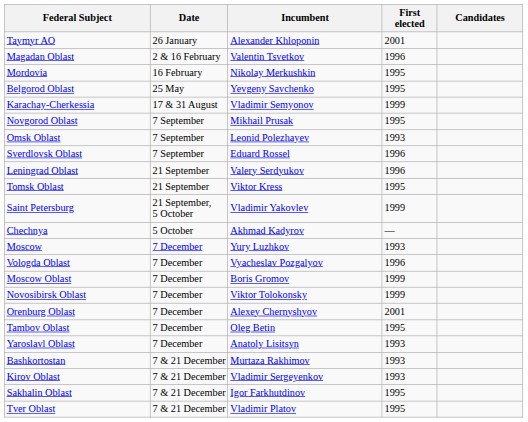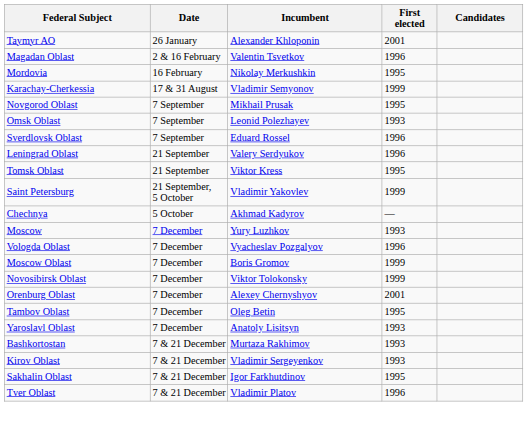- row: Belgorod Oblast | 25 May | Yevgeny Savchenko | 1995
Tver Oblast | First elected: 1995 -> 1996
